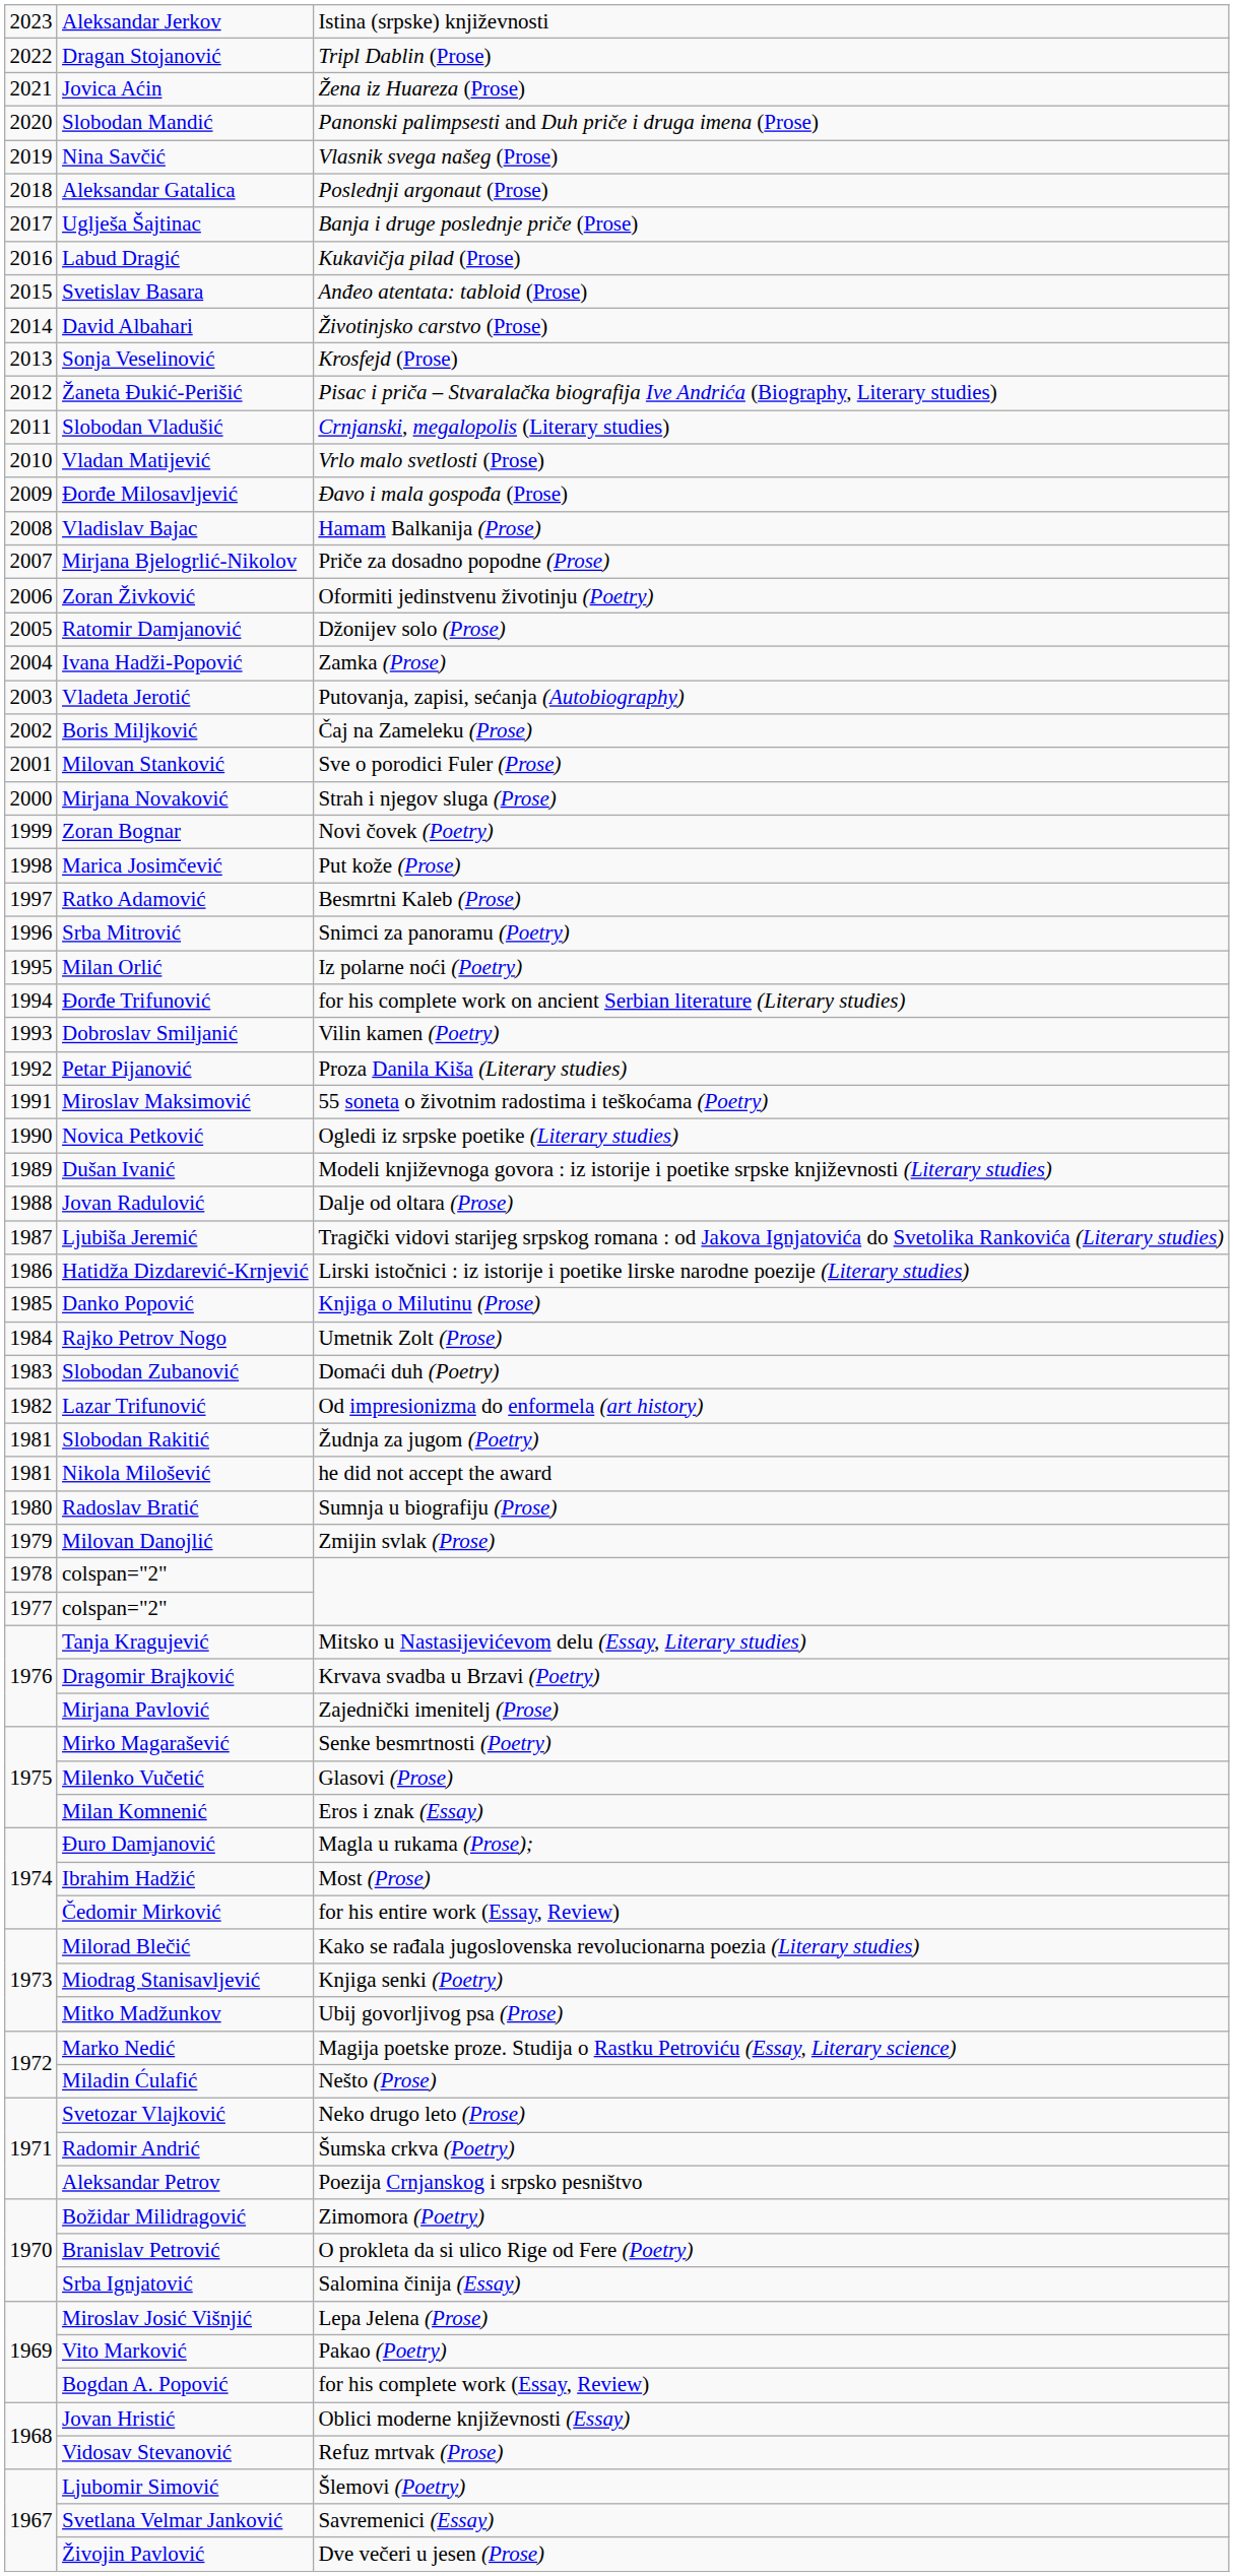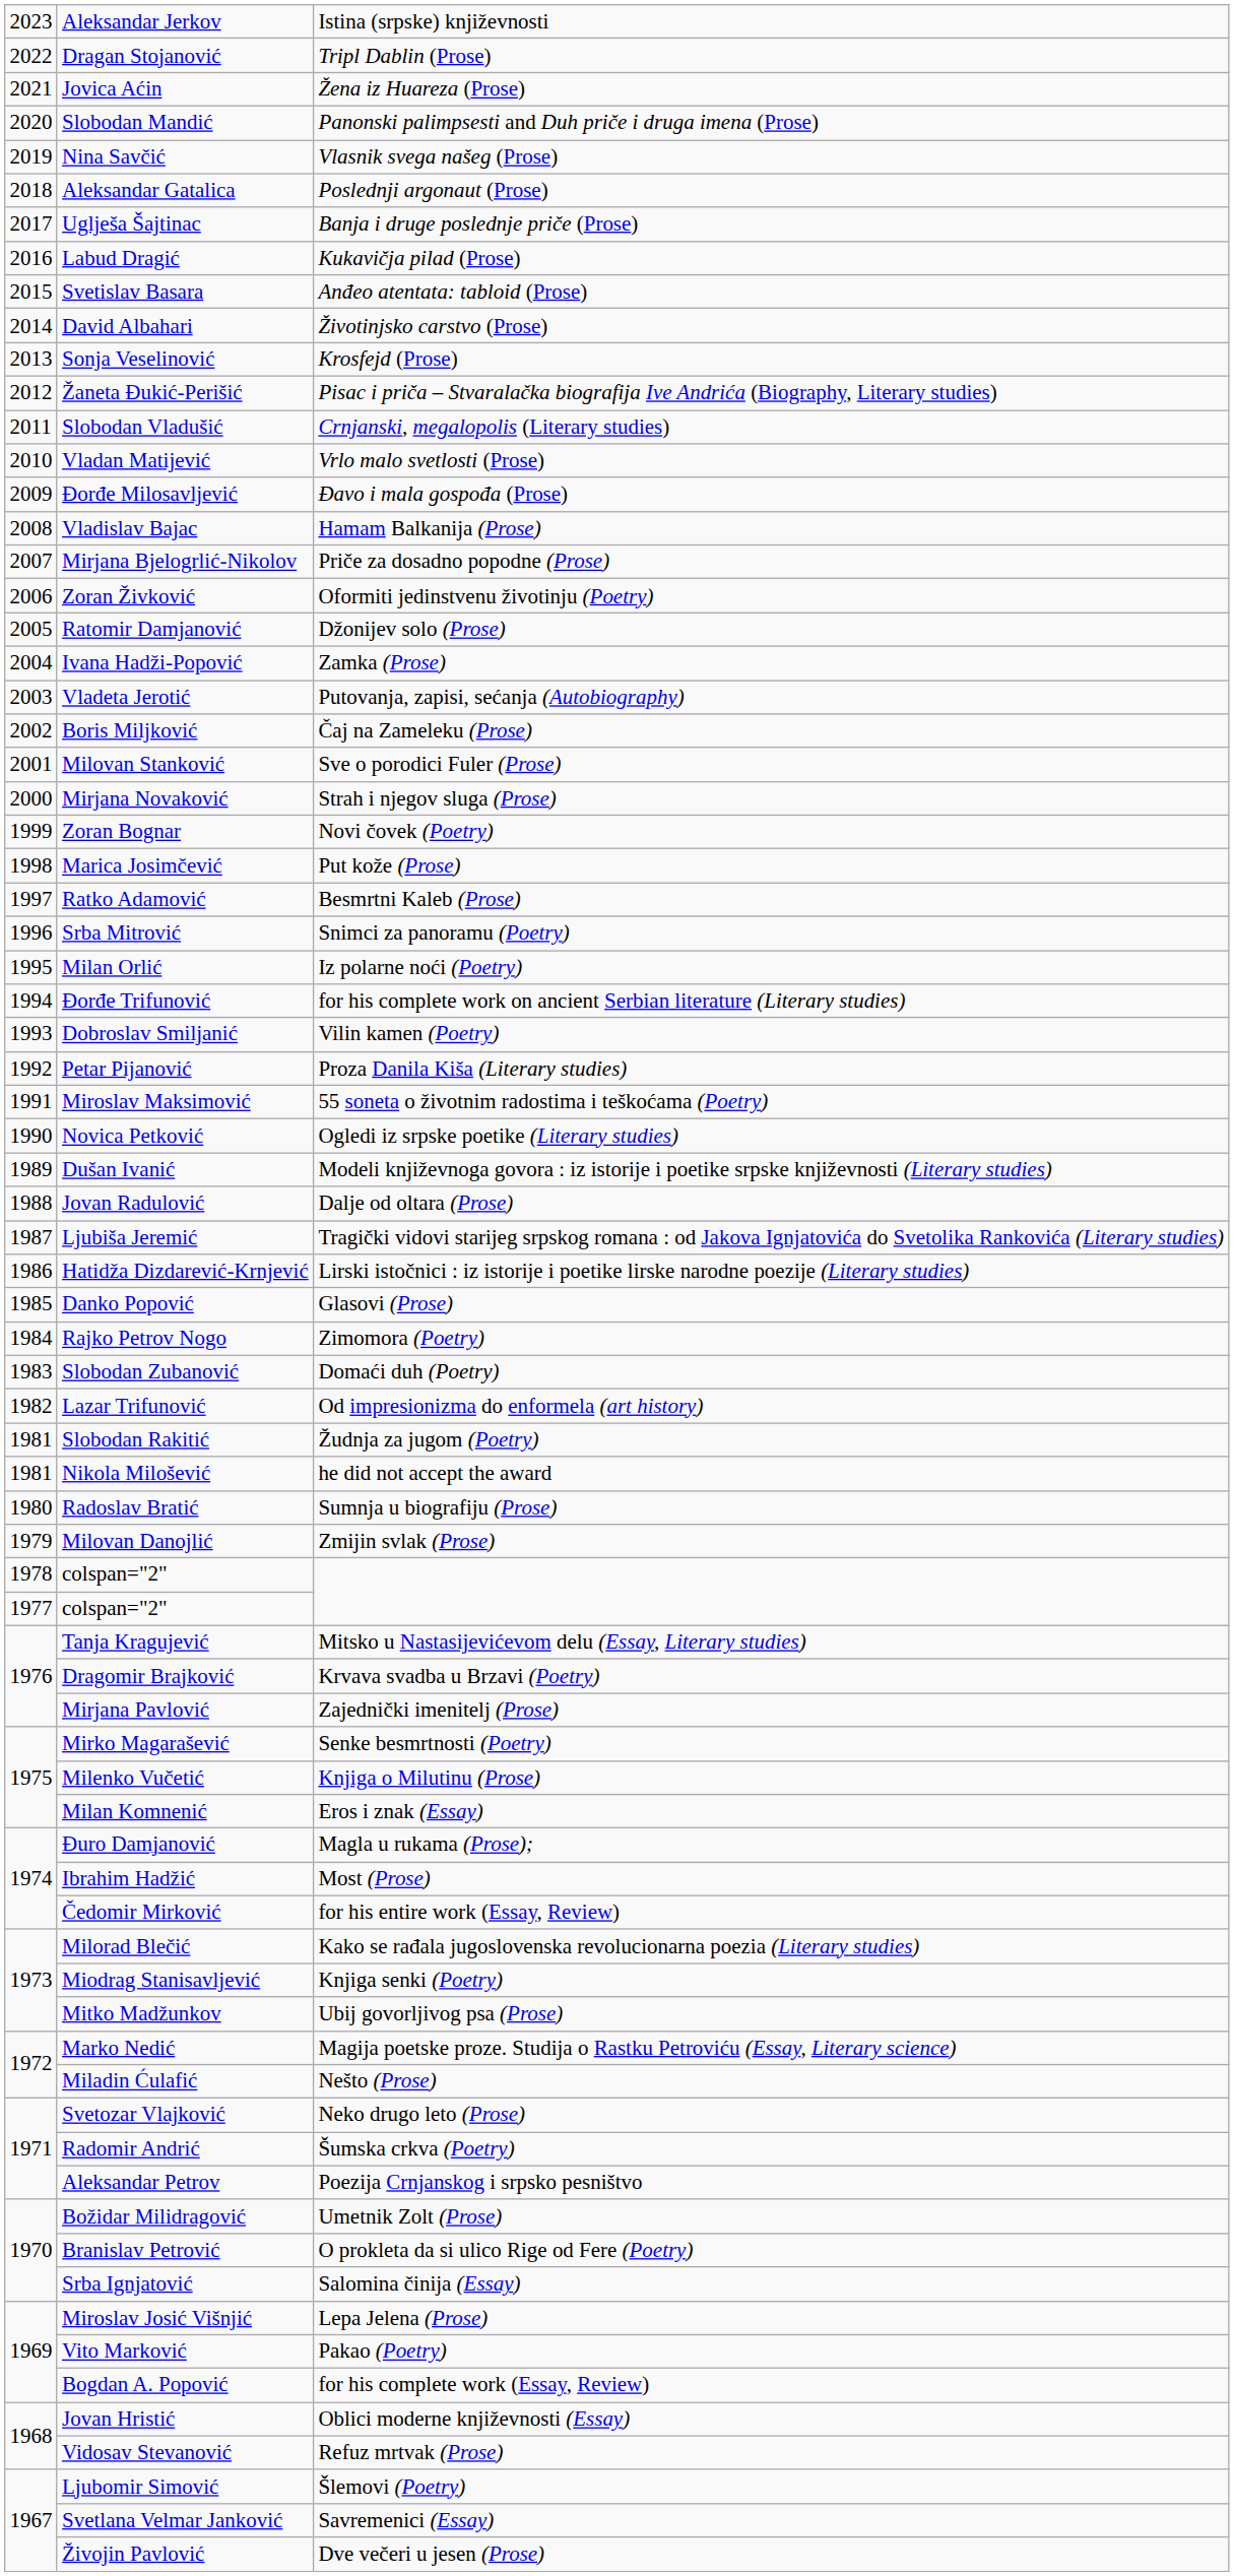Danko Popović | column 3: Knjiga o Milutinu (Prose) -> Glasovi (Prose)
Rajko Petrov Nogo | column 3: Umetnik Zolt (Prose) -> Zimomora (Poetry)
Milenko Vučetić | column 3: Glasovi (Prose) -> Knjiga o Milutinu (Prose)
Božidar Milidragović | column 3: Zimomora (Poetry) -> Umetnik Zolt (Prose)
